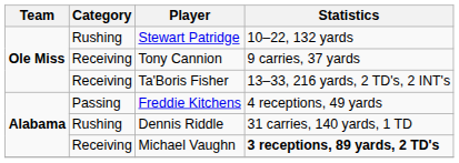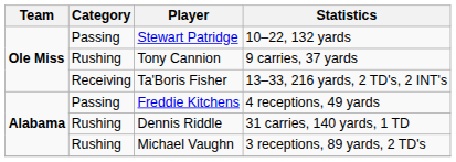Stewart Patridge | Category: Rushing -> Passing
Tony Cannion | Category: Receiving -> Rushing
Michael Vaughn | Category: Receiving -> Rushing
Michael Vaughn | Statistics: bold -> normal
